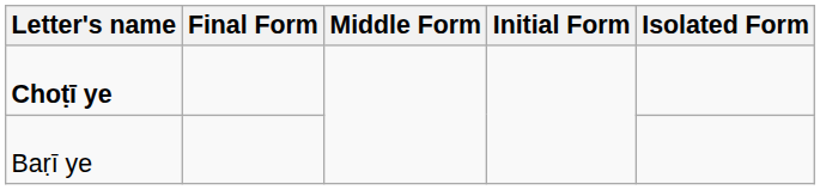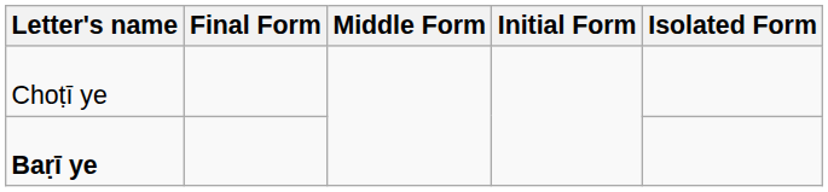Choṭī ye | Letter's name: bold -> normal
Baṛī ye | Letter's name: normal -> bold
